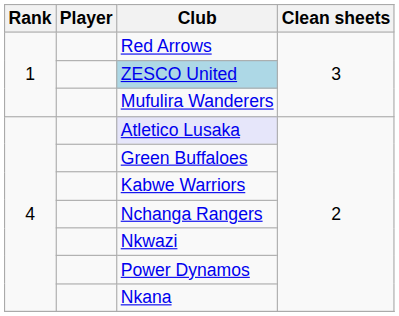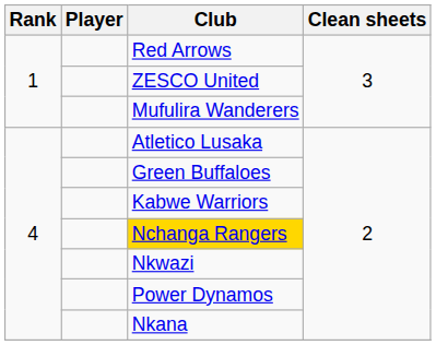ZESCO United | Club: lightblue background -> no background
Atletico Lusaka | Club: lavender background -> no background
Nchanga Rangers | Club: no background -> gold background
